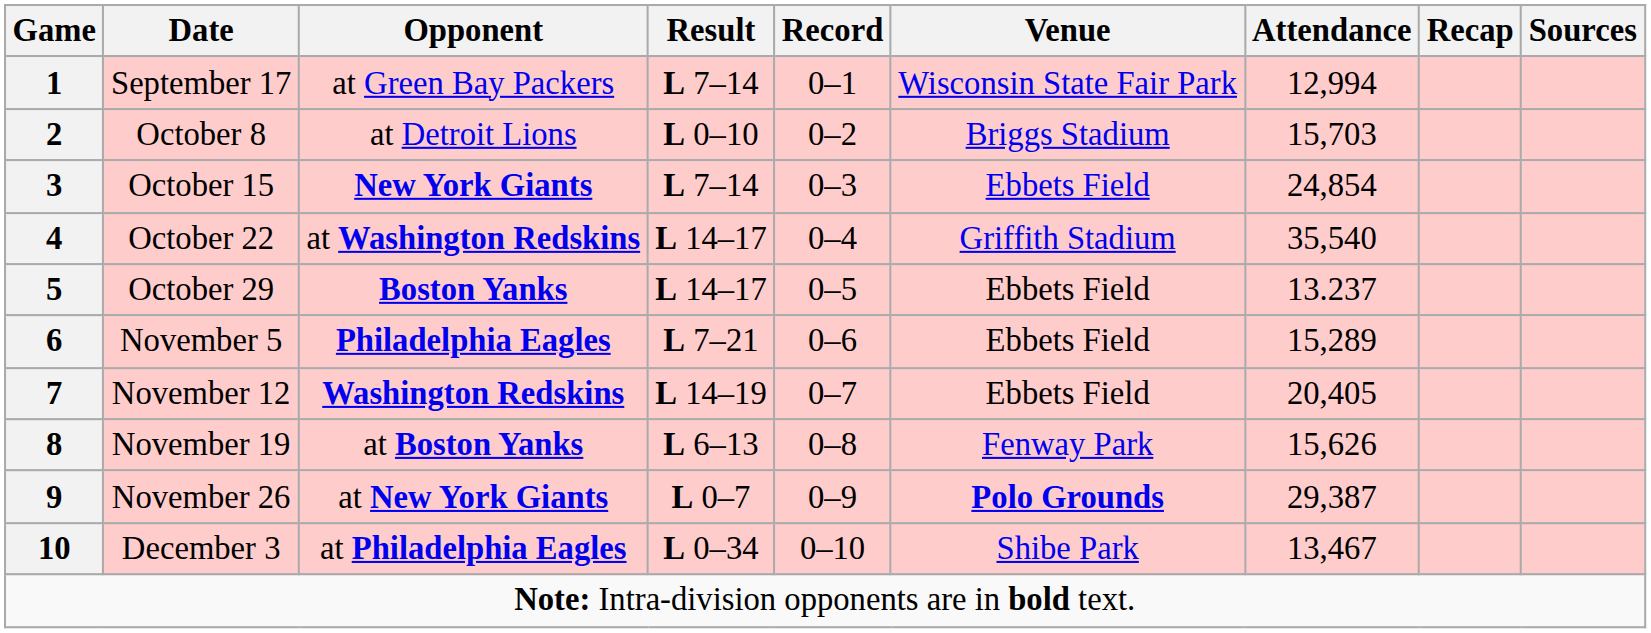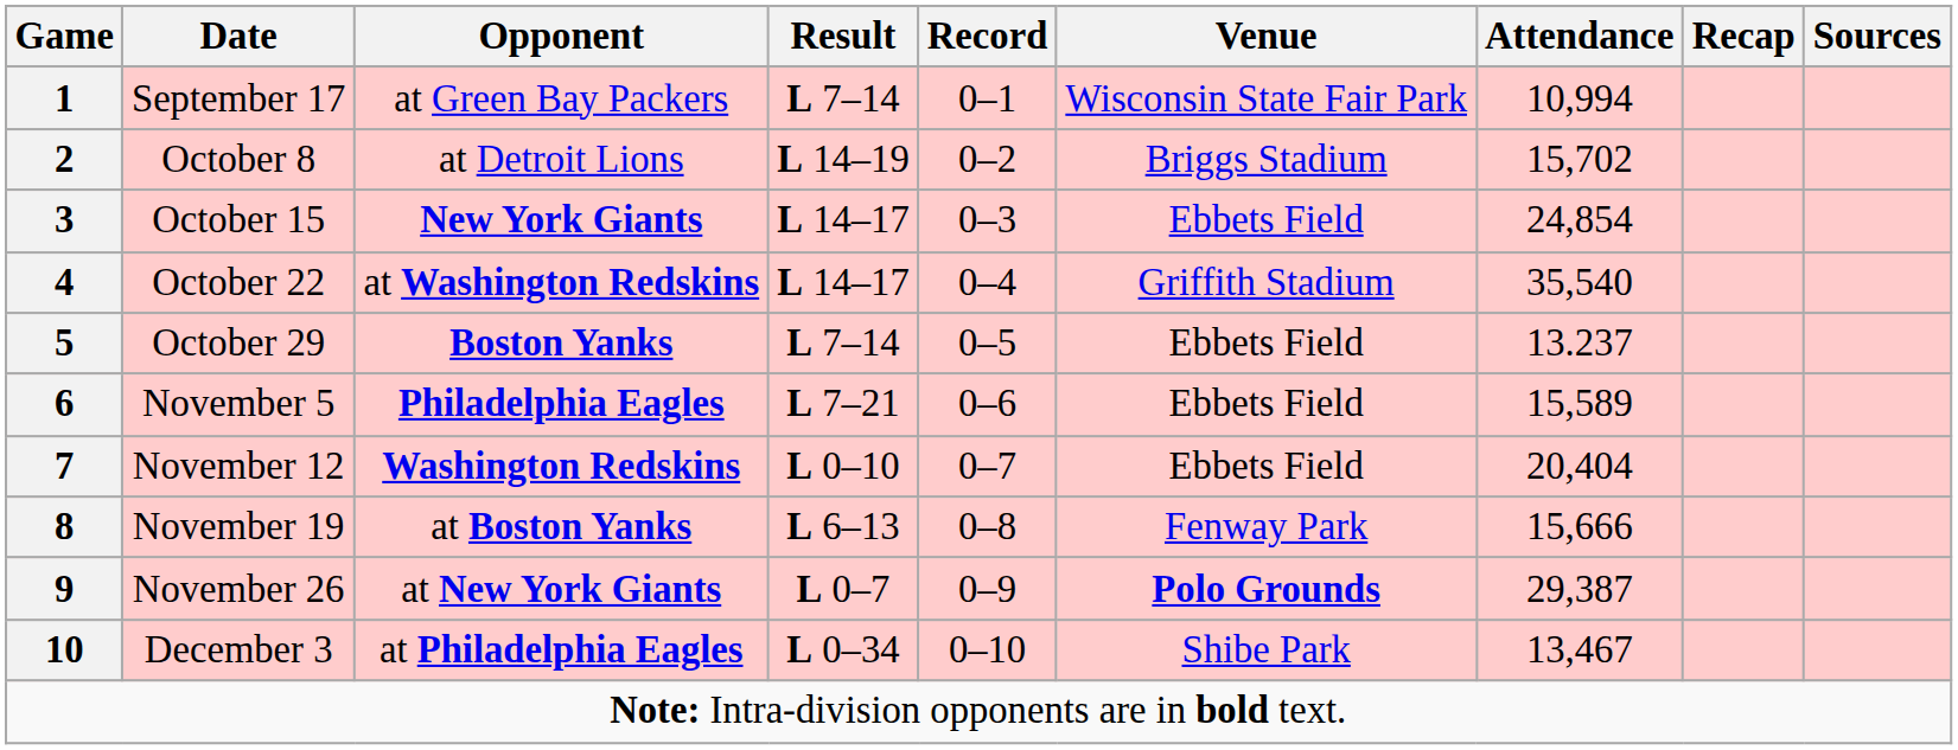1 | Attendance: 12,994 -> 10,994
2 | Result: L 0–10 -> L 14–19
2 | Attendance: 15,703 -> 15,702
3 | Result: L 7–14 -> L 14–17
5 | Result: L 14–17 -> L 7–14
6 | Attendance: 15,289 -> 15,589
7 | Result: L 14–19 -> L 0–10
7 | Attendance: 20,405 -> 20,404
8 | Attendance: 15,626 -> 15,666
